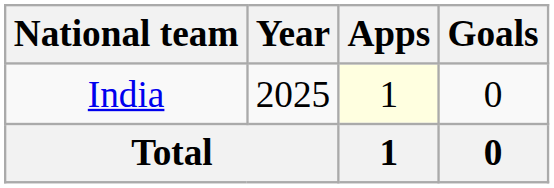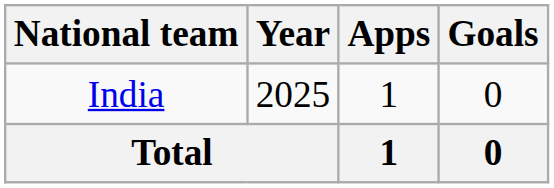India | Apps: lightyellow background -> no background
